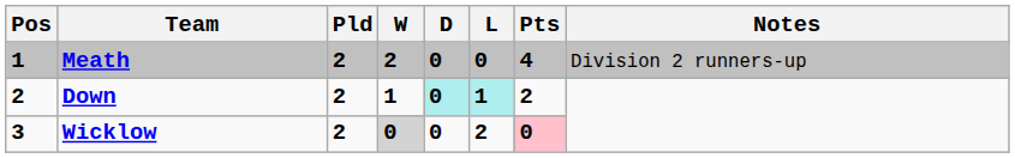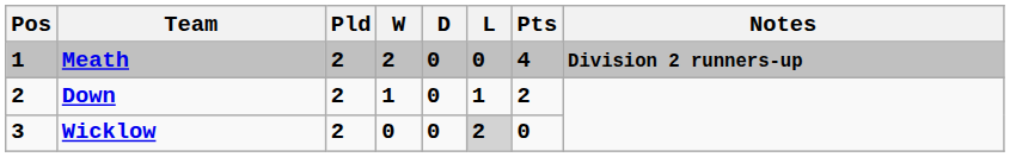Meath | Notes: normal -> bold
Down | D: paleturquoise background -> no background
Down | L: paleturquoise background -> no background
Wicklow | W: lightgrey background -> no background
Wicklow | L: no background -> lightgrey background
Wicklow | Pts: pink background -> no background
